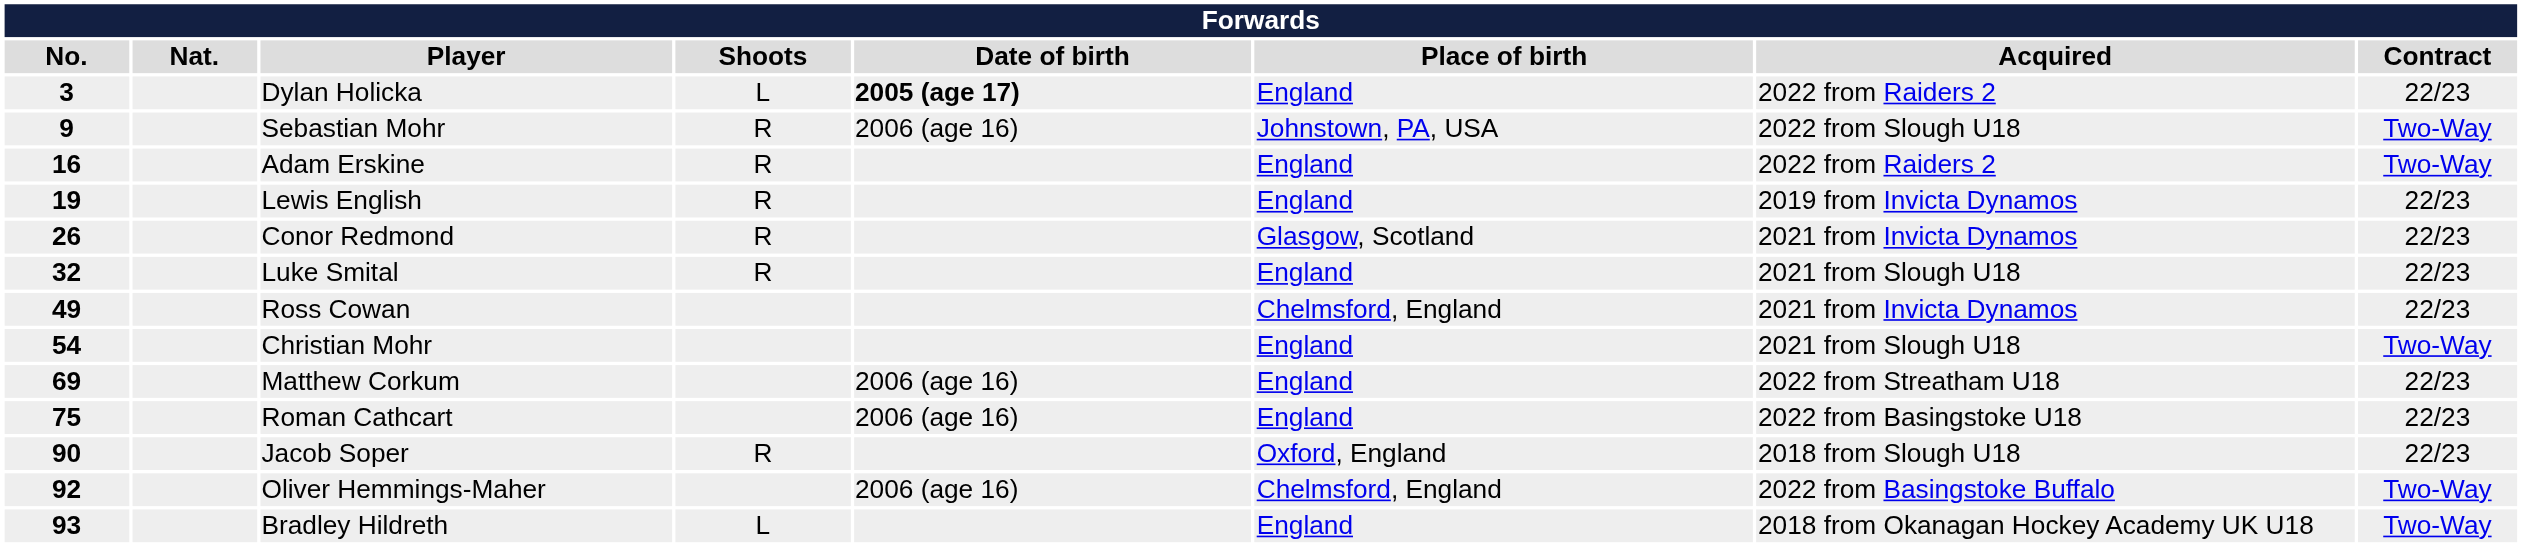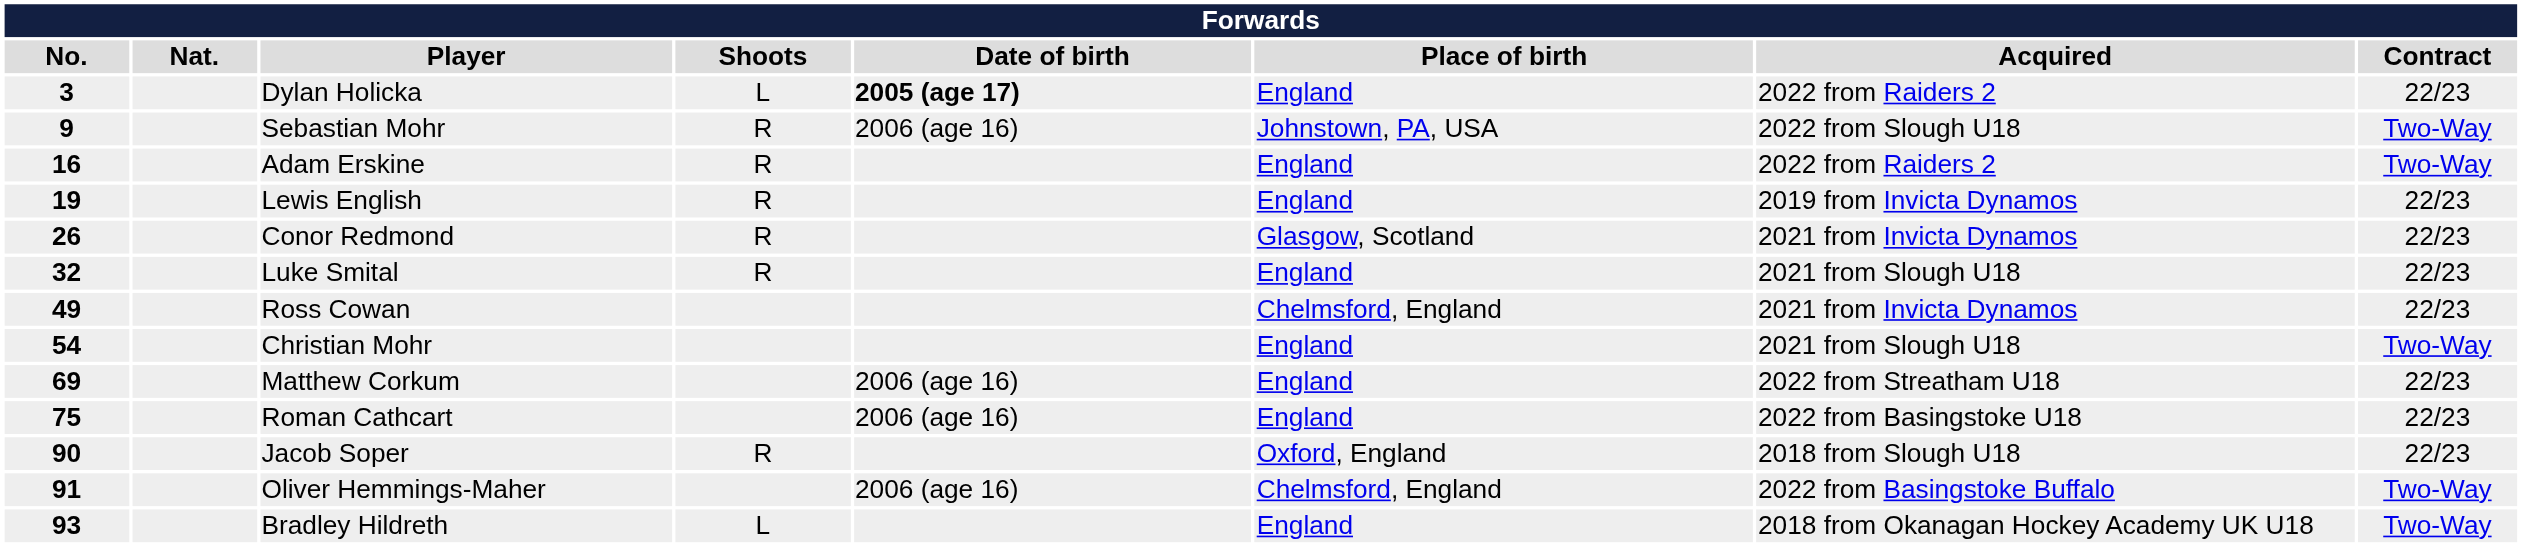Oliver Hemmings-Maher | No.: 92 -> 91
